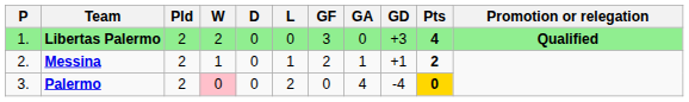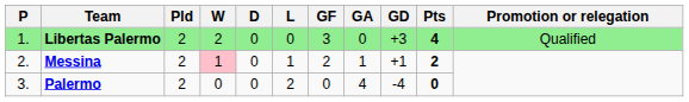Libertas Palermo | Promotion or relegation: bold -> normal
Messina | W: no background -> pink background
Palermo | W: pink background -> no background
Palermo | Pts: gold background -> no background
